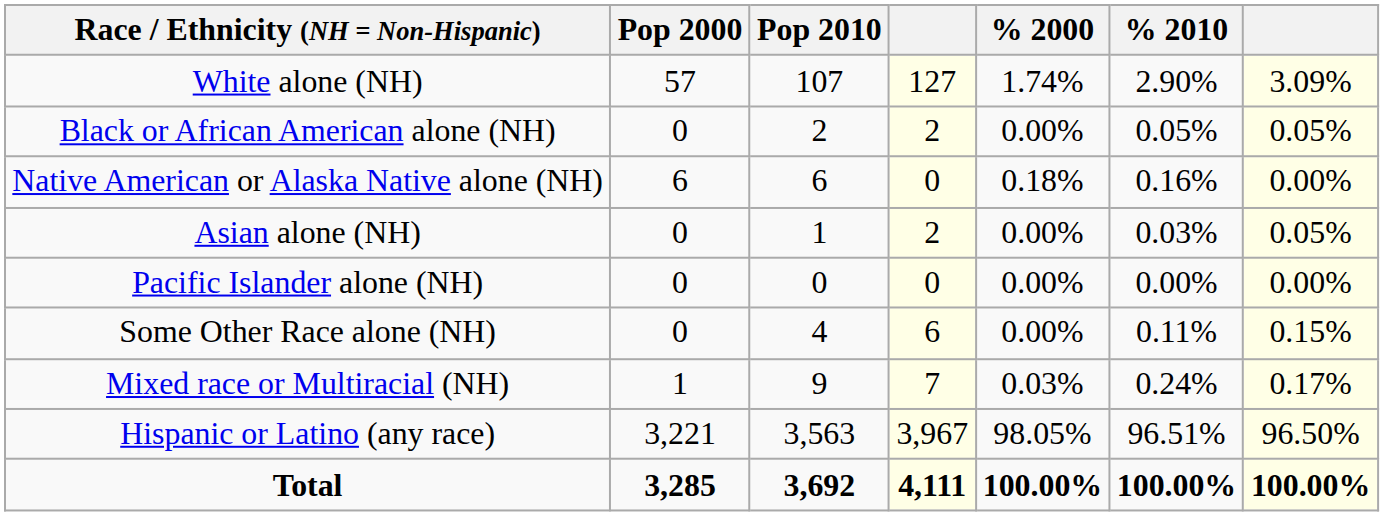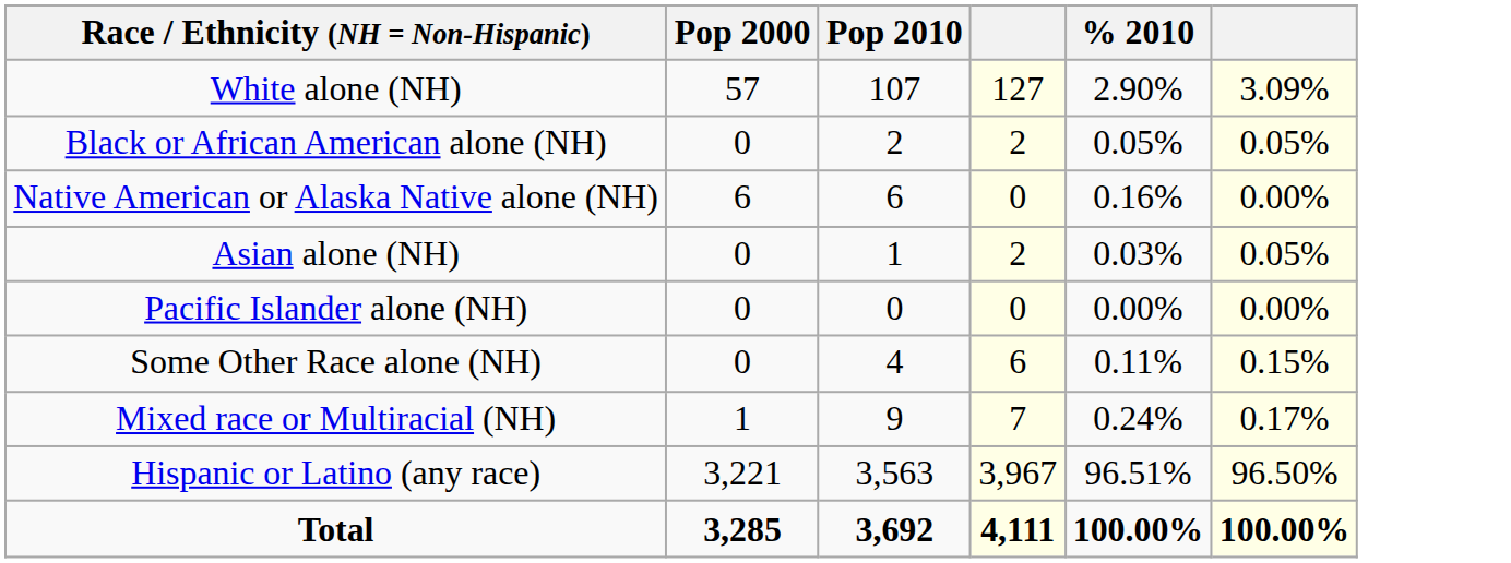- column: % 2000 | 1.74% | 0.00% | 0.18% | 0.00% | 0.00% | 0.00% | 0.03% | 98.05% | 100.00%
